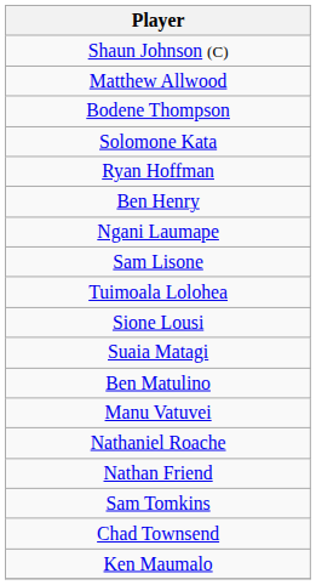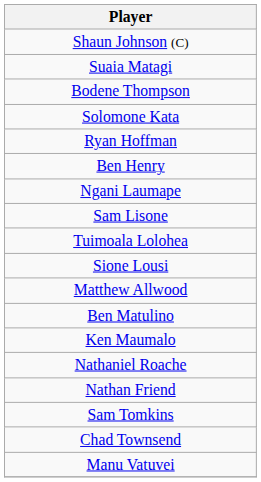row 3 | column 1: Matthew Allwood -> Suaia Matagi
row 12 | column 1: Suaia Matagi -> Matthew Allwood
row 14 | column 1: Manu Vatuvei -> Ken Maumalo
row 19 | column 1: Ken Maumalo -> Manu Vatuvei
